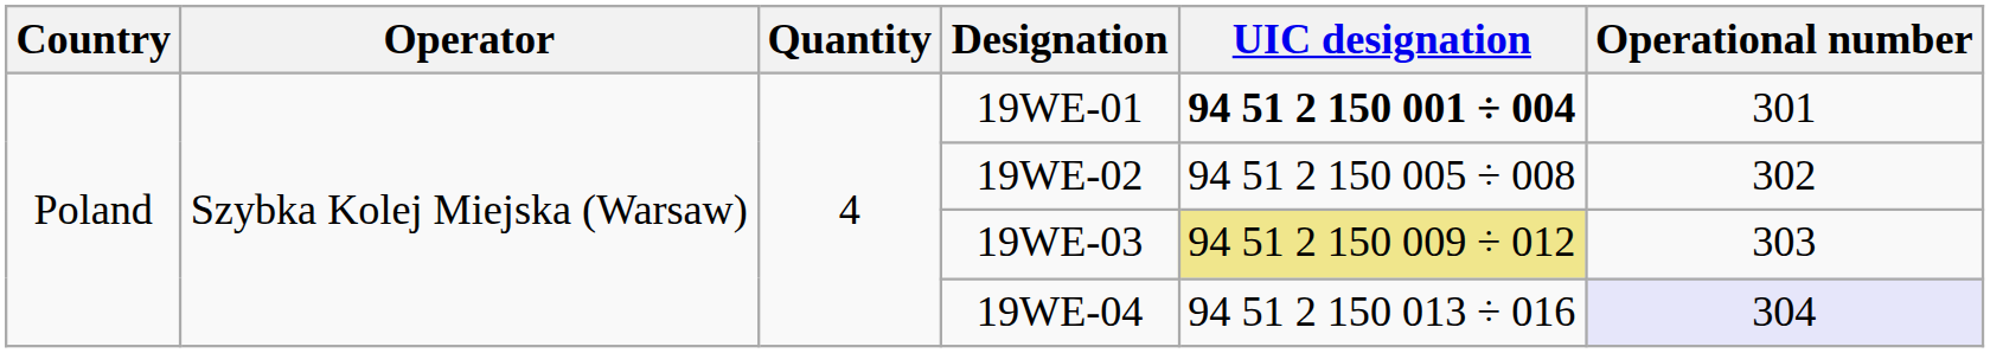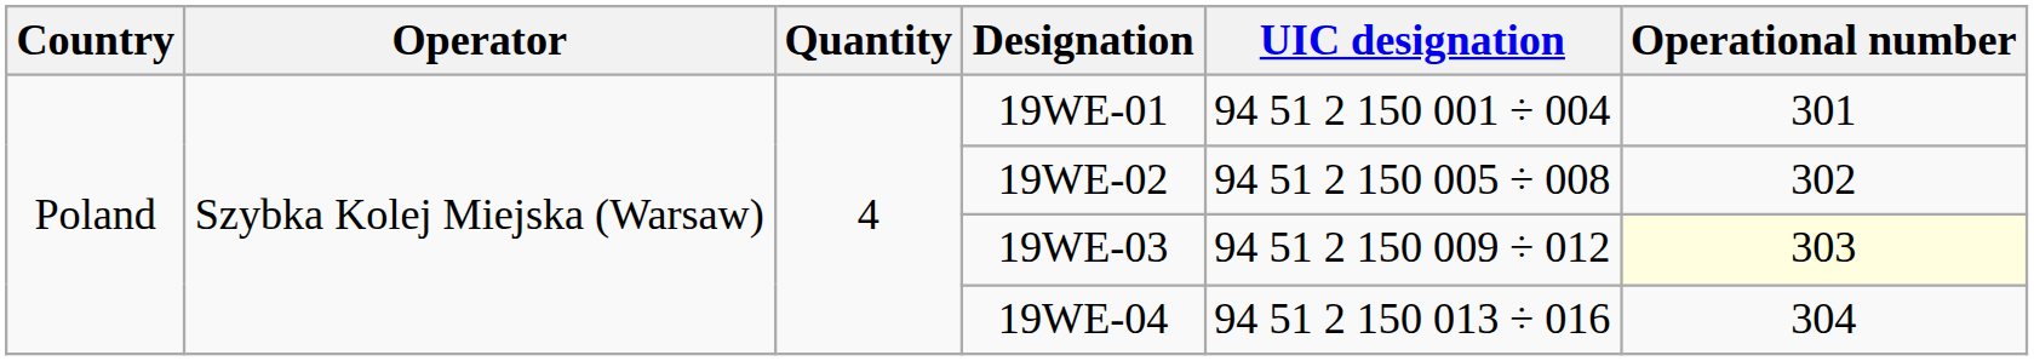19WE-01 | UIC designation: bold -> normal
19WE-03 | UIC designation: khaki background -> no background
19WE-03 | Operational number: no background -> lightyellow background
19WE-04 | Operational number: lavender background -> no background
